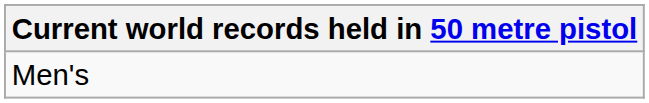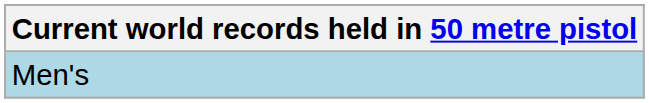Men's | column 1: no background -> lightblue background
